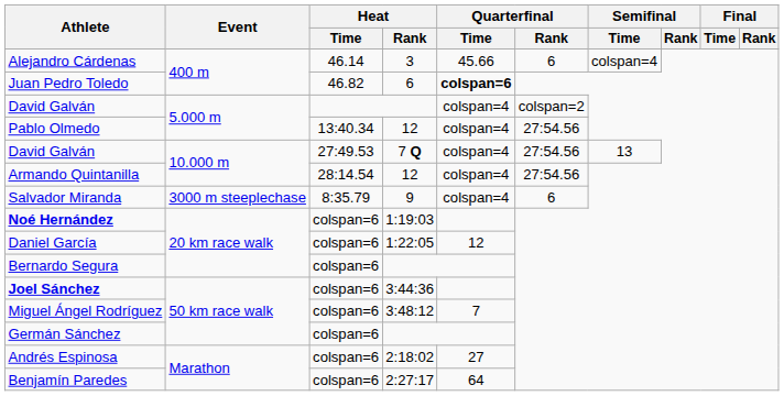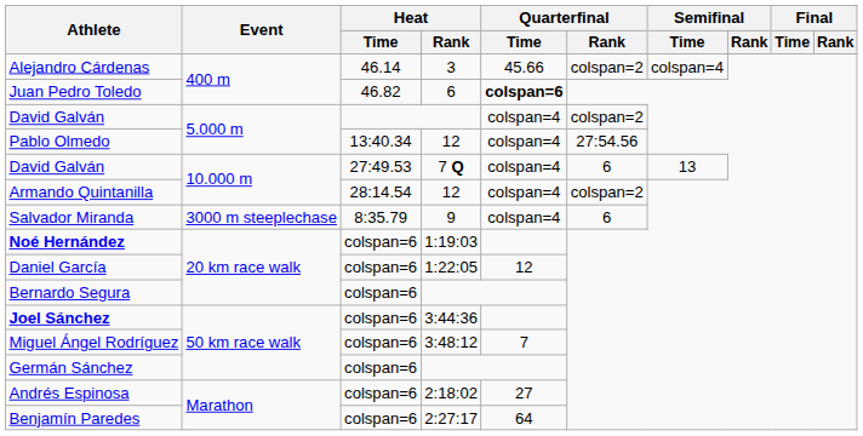Alejandro Cárdenas | Quarterfinal / Rank: 6 -> colspan=2
David Galván / 7 Q | Quarterfinal / Rank: 27:54.56 -> 6
Armando Quintanilla | Quarterfinal / Rank: 27:54.56 -> colspan=2
